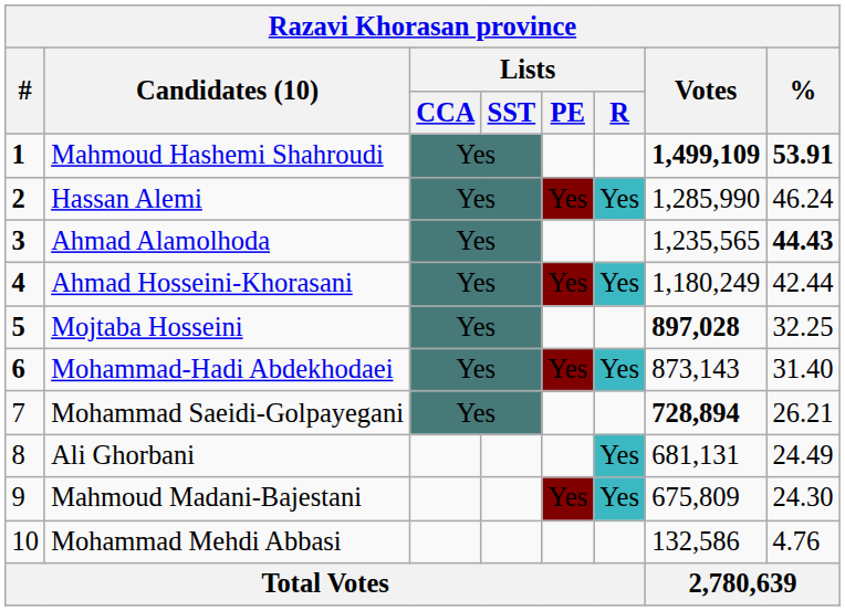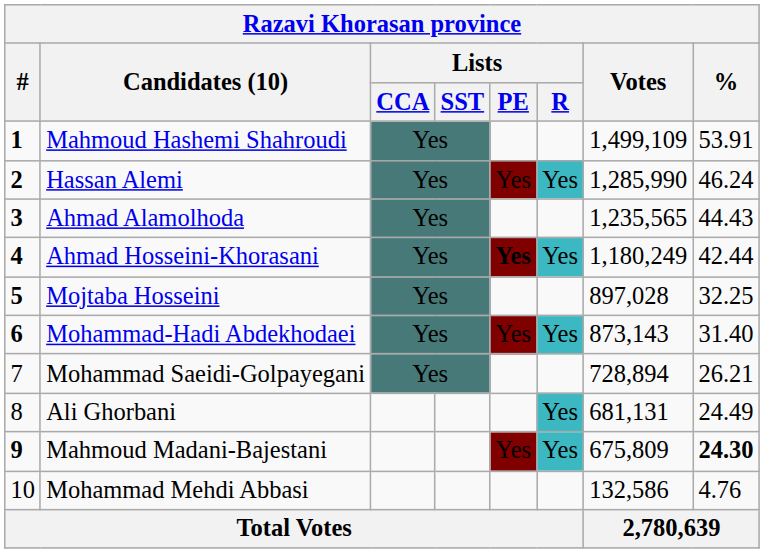Mahmoud Hashemi Shahroudi | Votes: bold -> normal
Mahmoud Hashemi Shahroudi | %: bold -> normal
Ahmad Alamolhoda | %: bold -> normal
Ahmad Hosseini-Khorasani | Lists / PE: normal -> bold
Mojtaba Hosseini | Votes: bold -> normal
Mohammad Saeidi-Golpayegani | Votes: bold -> normal
Mahmoud Madani-Bajestani | #: normal -> bold
Mahmoud Madani-Bajestani | %: normal -> bold
